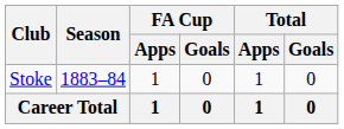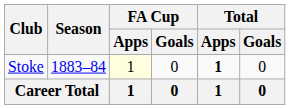Stoke | FA Cup / Apps: no background -> lightyellow background
Stoke | Total / Apps: normal -> bold
